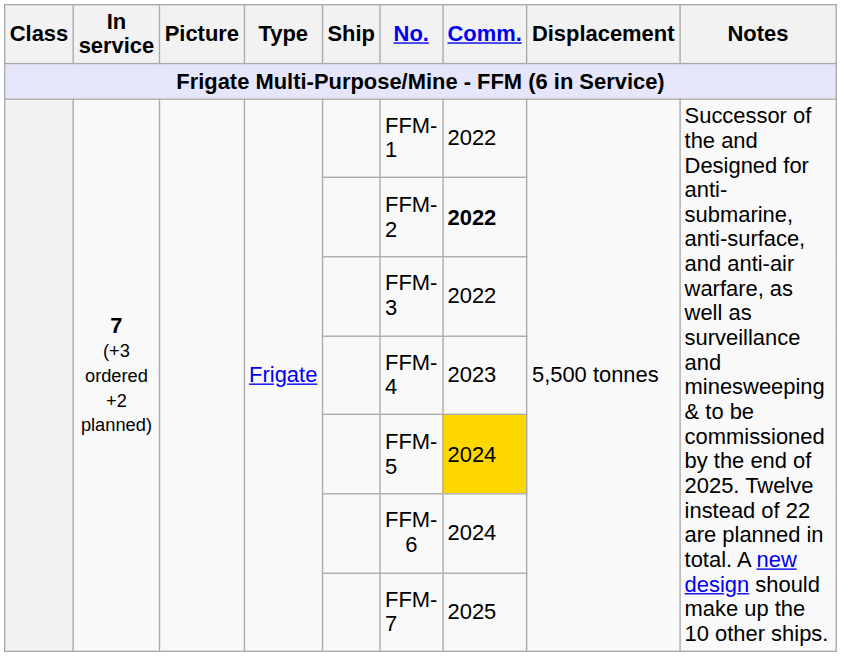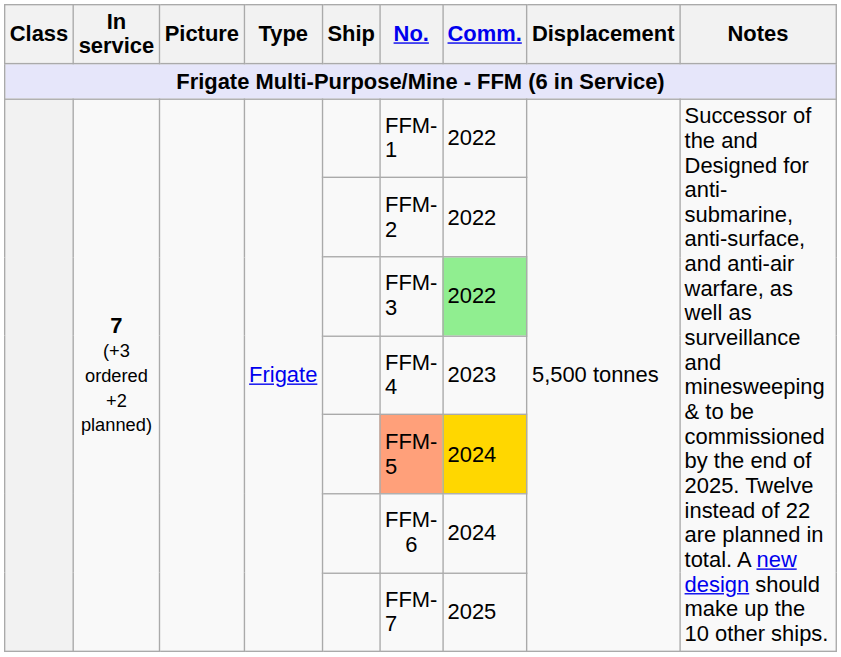row 4 | Comm.: bold -> normal
row 5 | Comm.: no background -> lightgreen background
row 7 | No.: no background -> lightsalmon background
